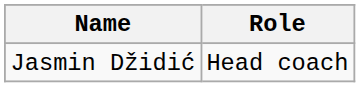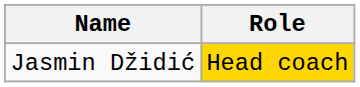Jasmin Džidić | Role: no background -> gold background
